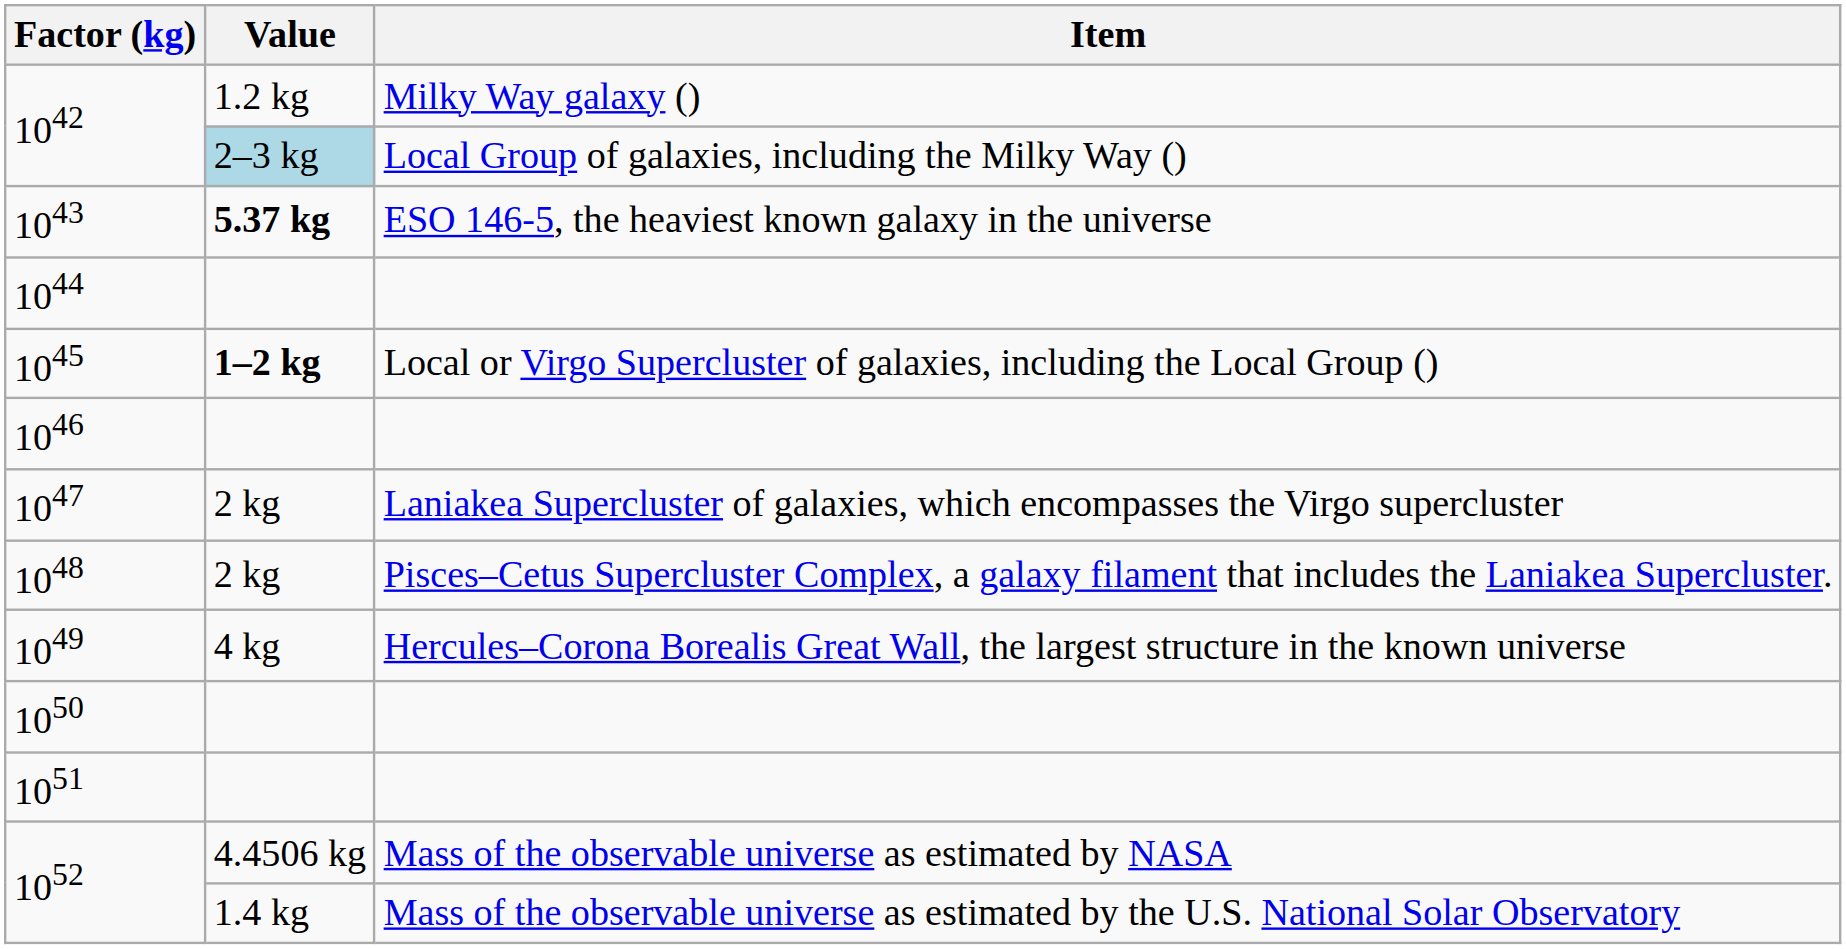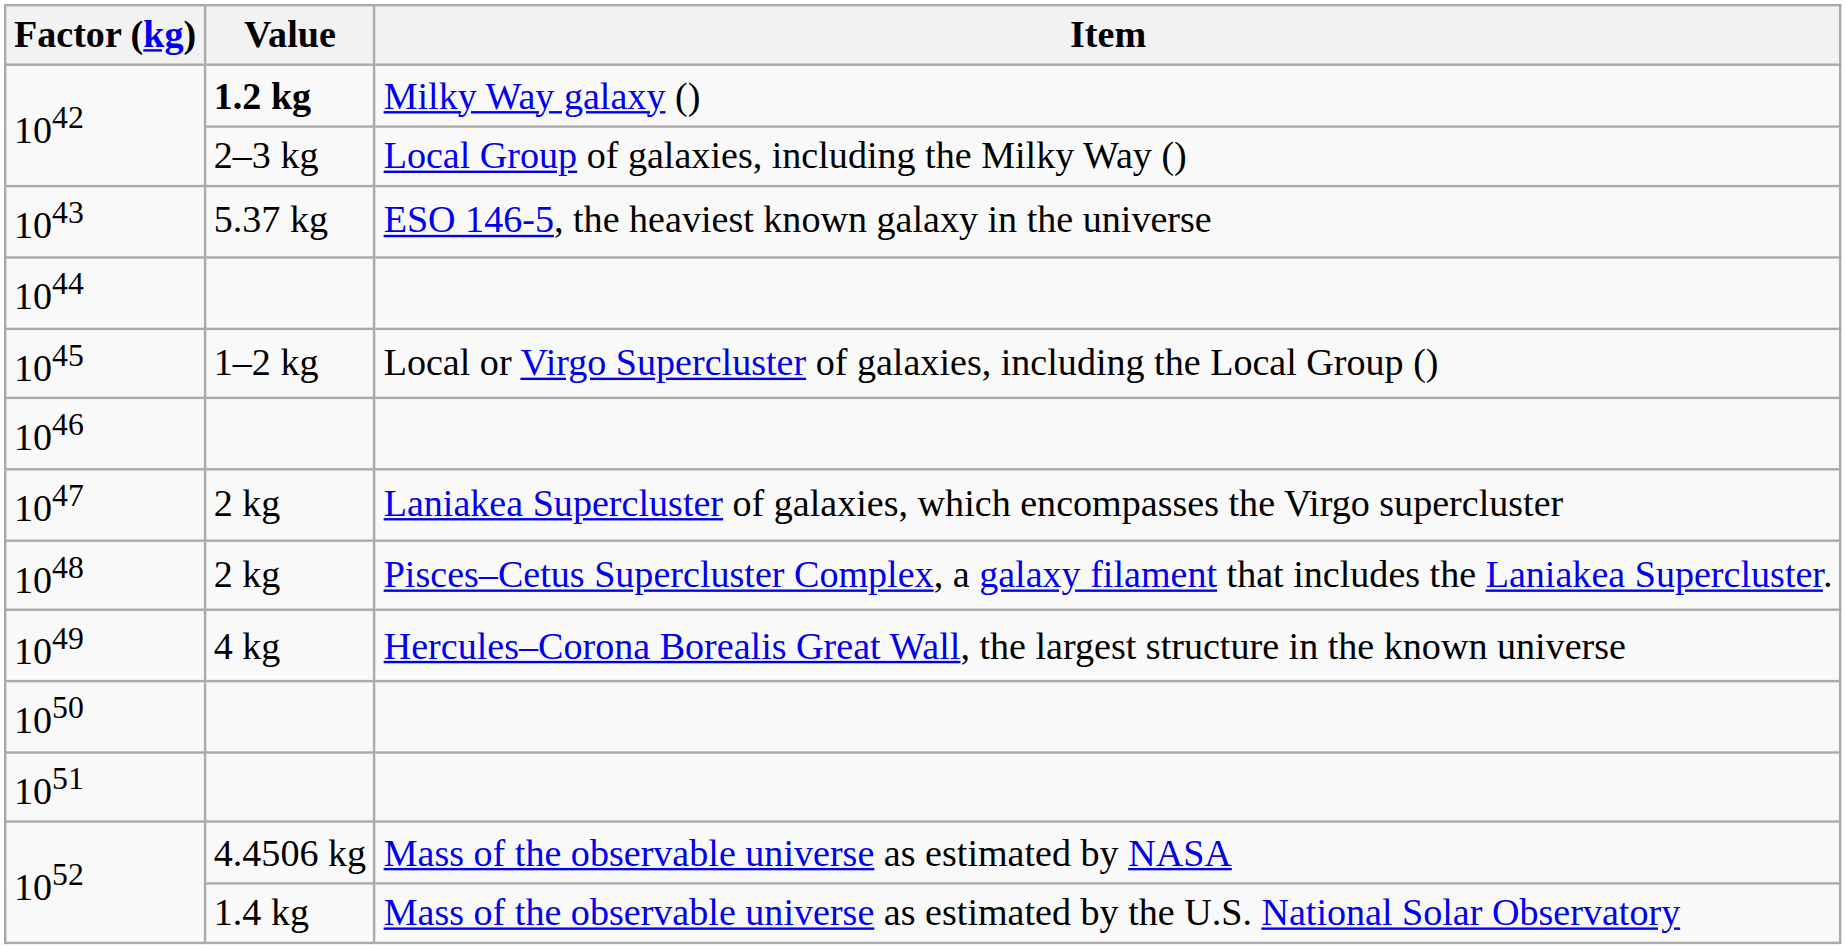1042 / Milky Way galaxy () | Value: normal -> bold
1042 / Local Group of galaxies, including the Milky Way () | Value: lightblue background -> no background
1043 | Value: bold -> normal
1045 | Value: bold -> normal
